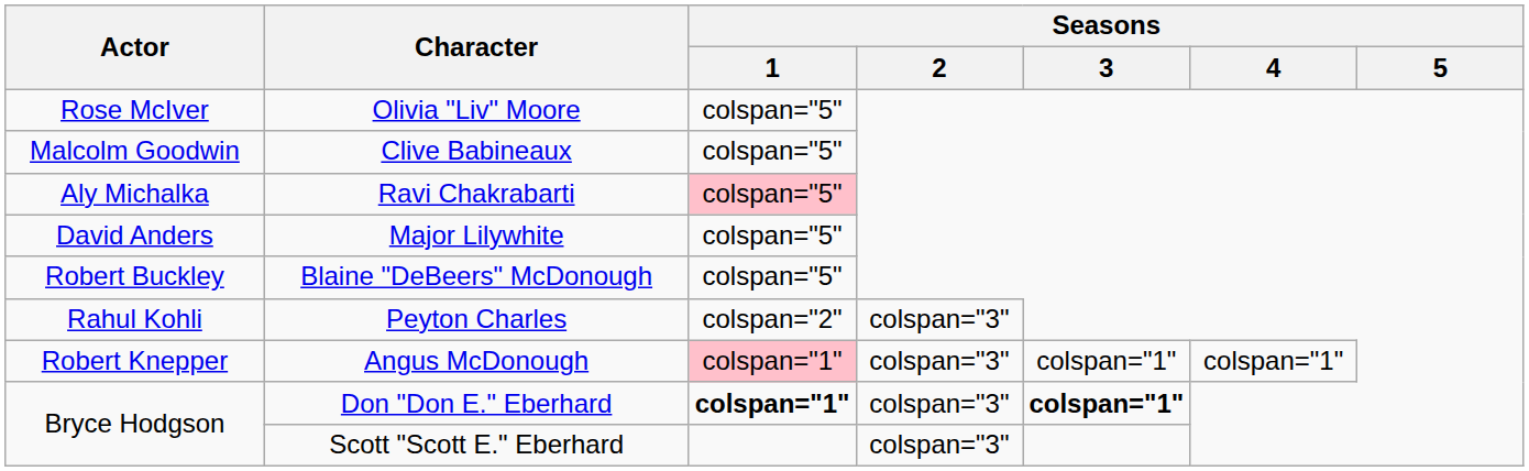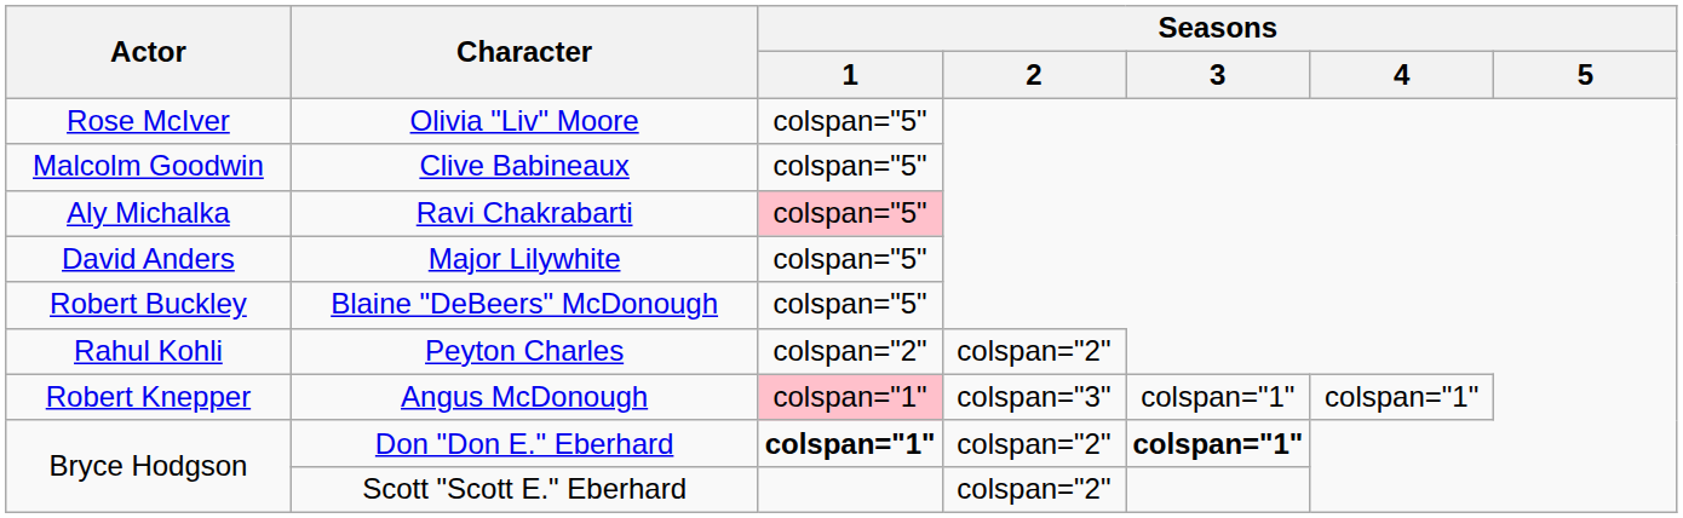Peyton Charles | Seasons / 2: colspan="3" -> colspan="2"
Don "Don E." Eberhard | Seasons / 2: colspan="3" -> colspan="2"
Scott "Scott E." Eberhard | Seasons / 2: colspan="3" -> colspan="2"
